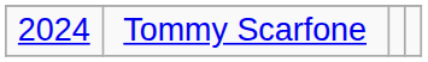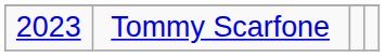Tommy Scarfone | column 1: 2024 -> 2023
